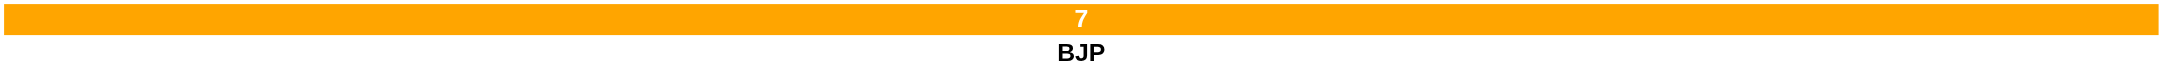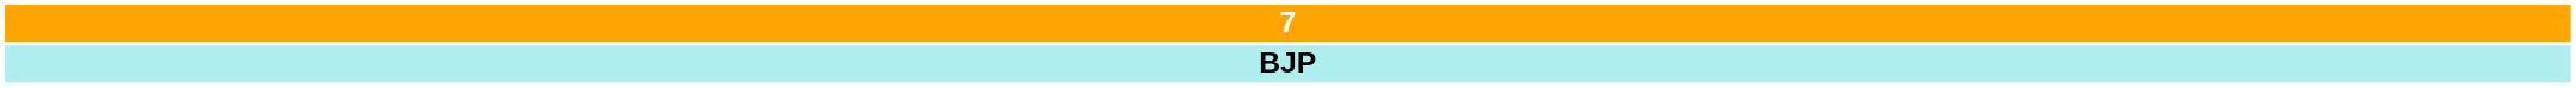row 2 | column 1: no background -> paleturquoise background
